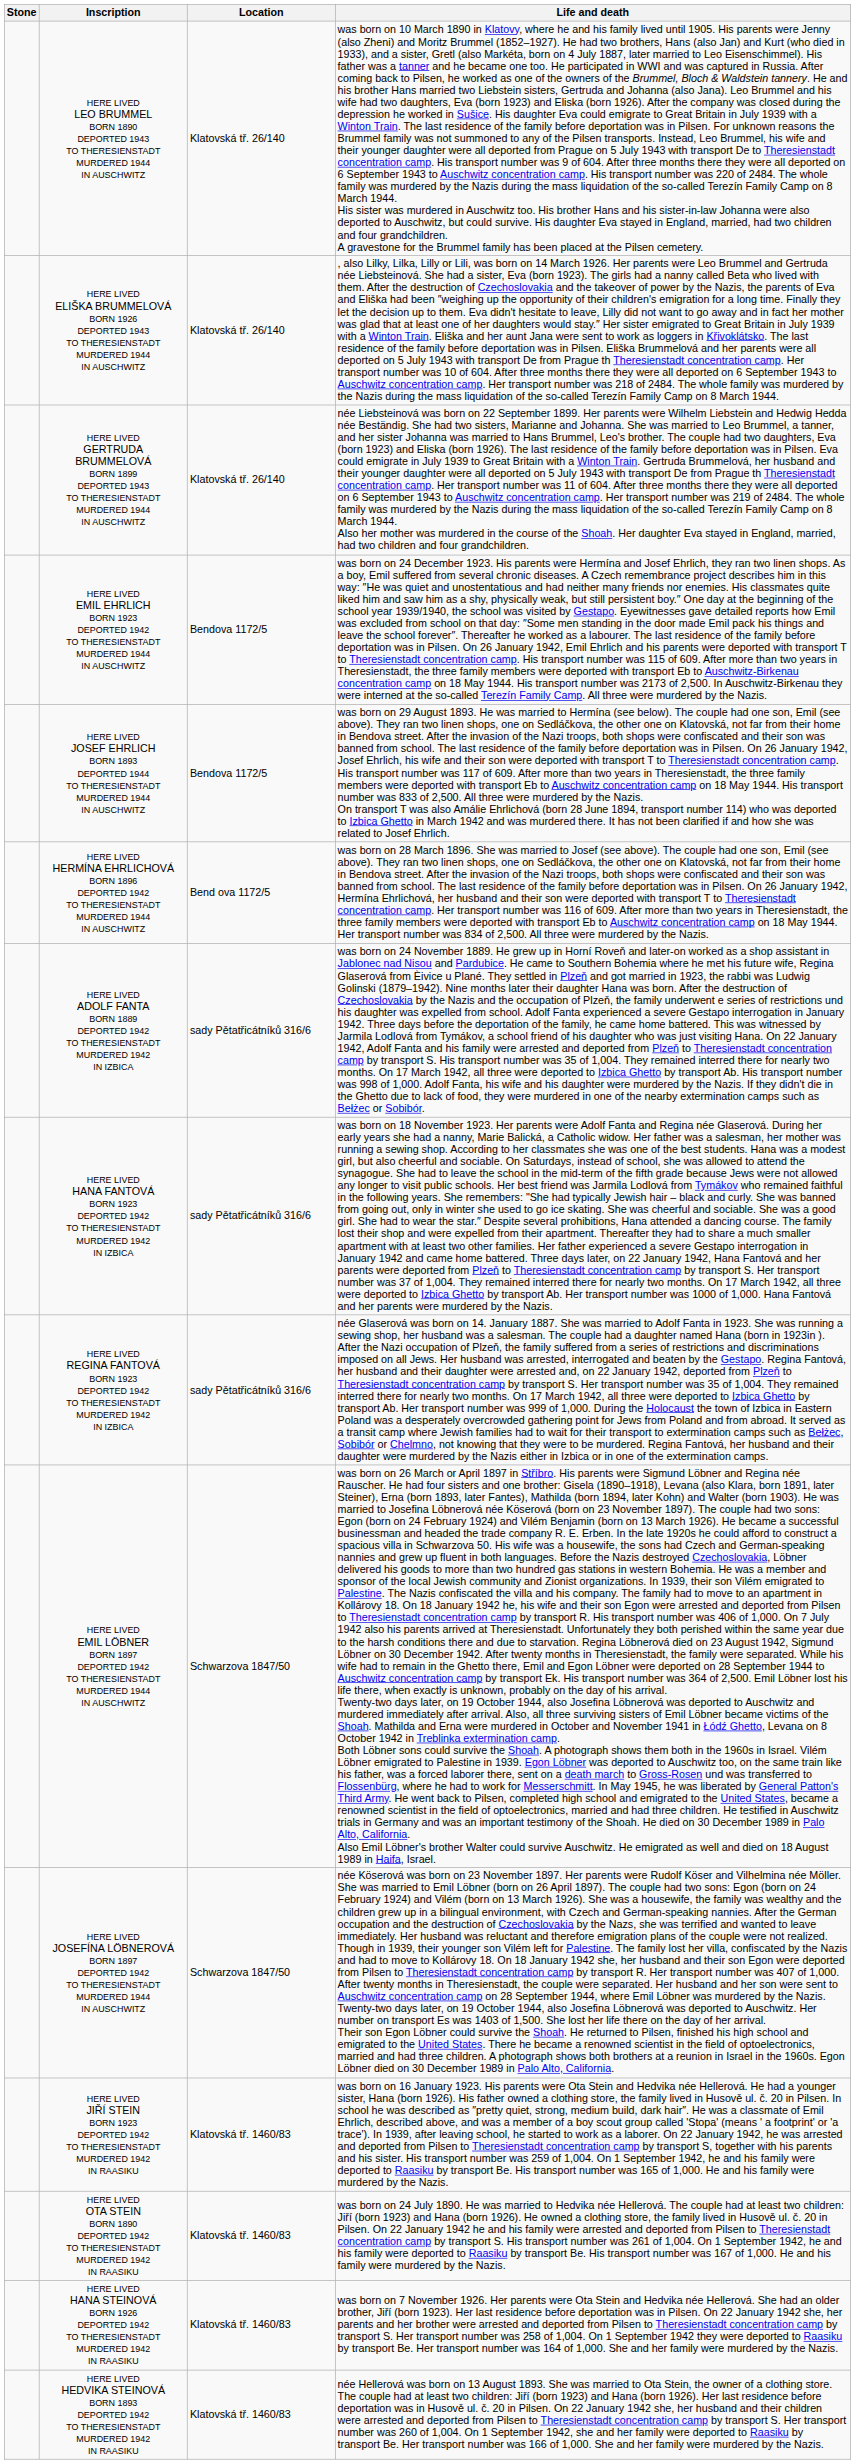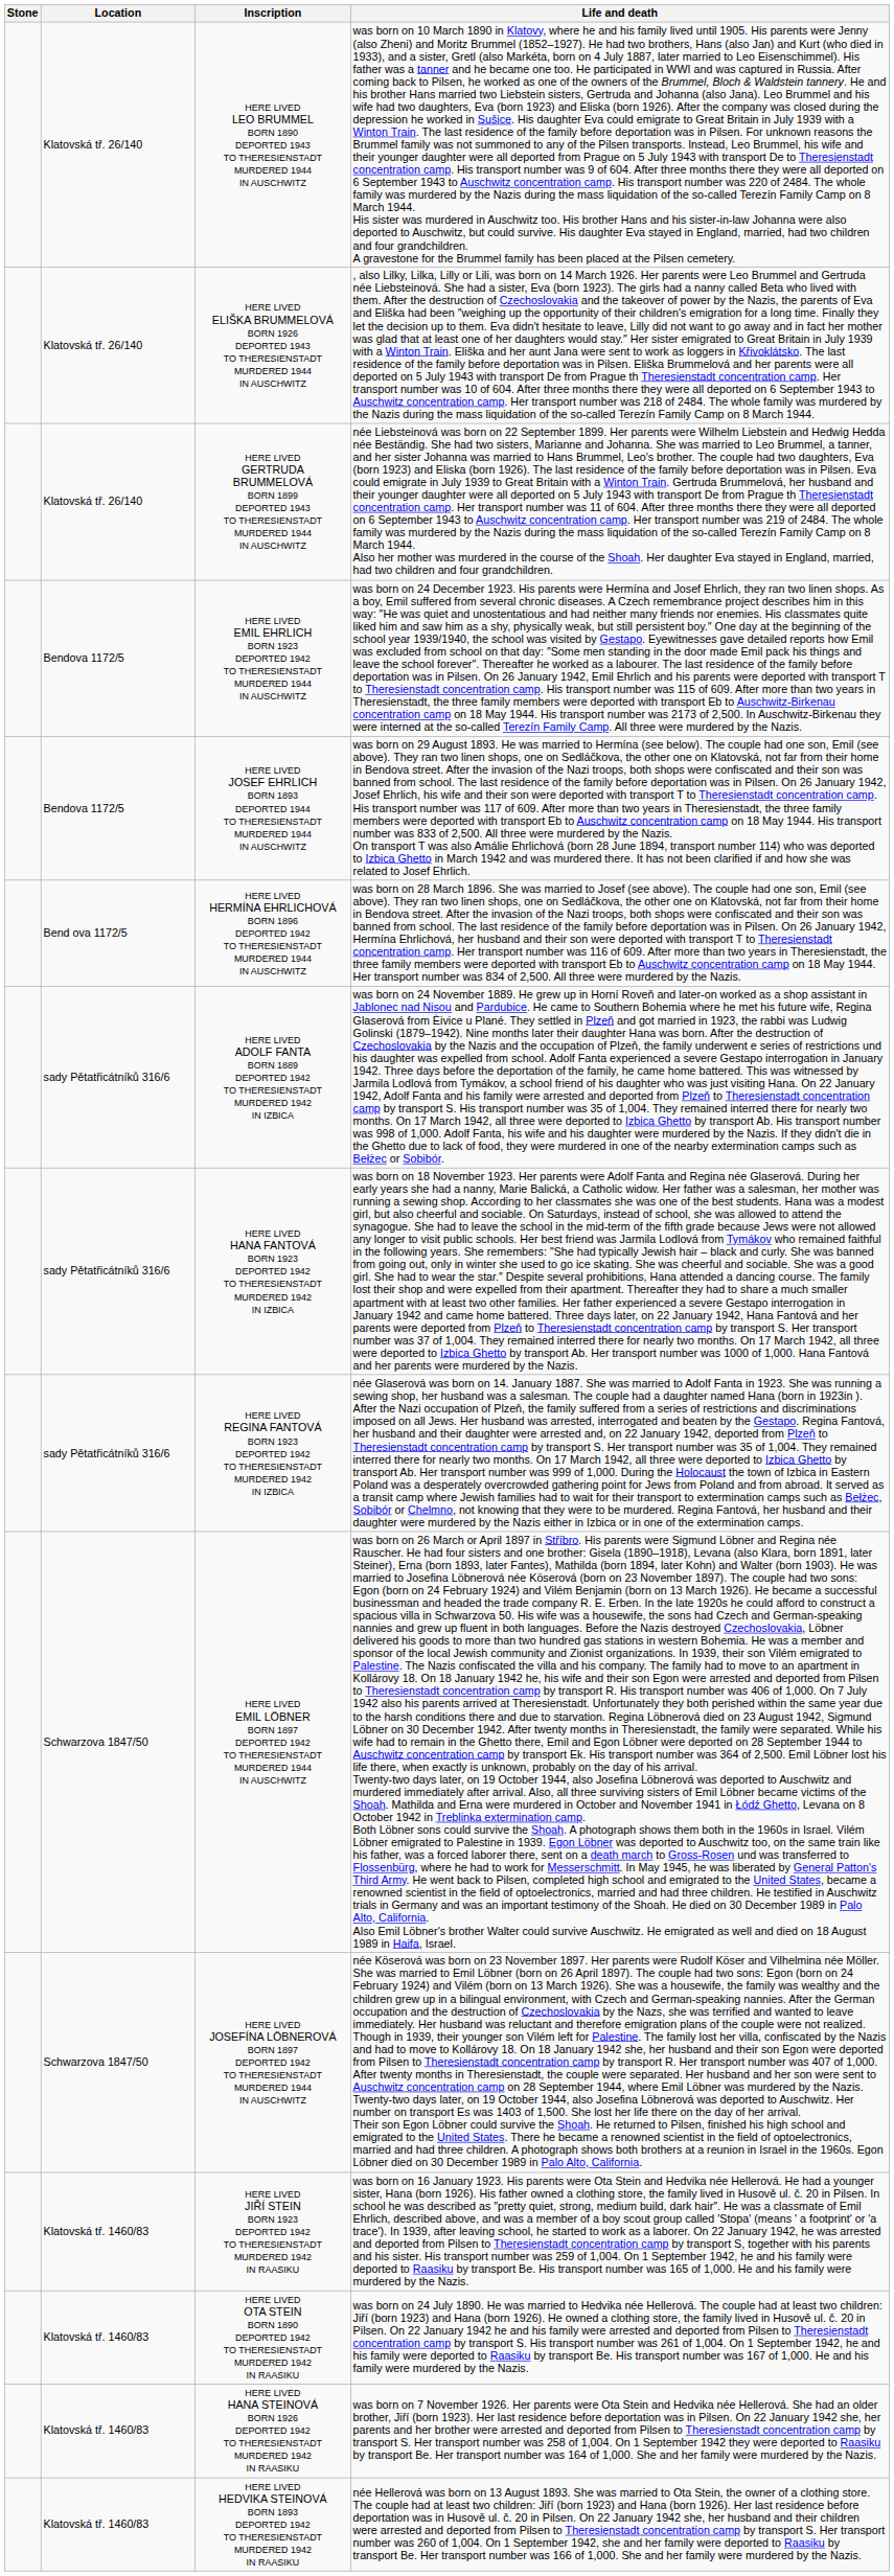columns swapped: Inscription <-> Location
